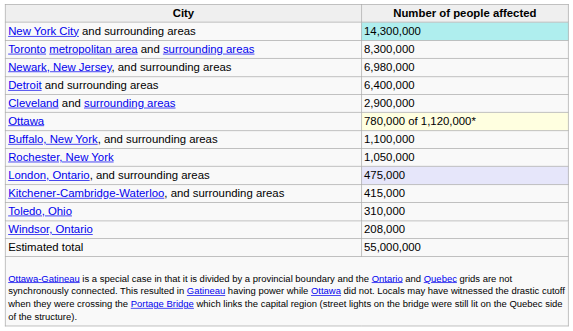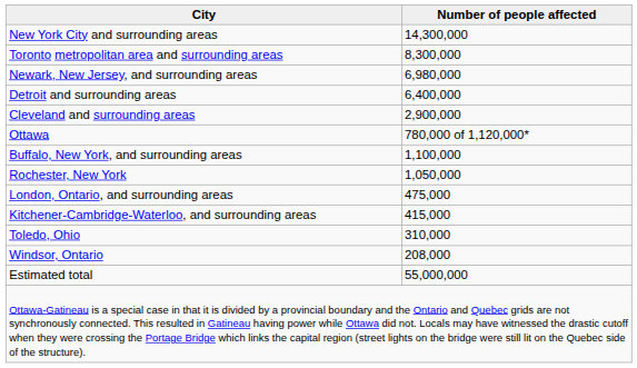New York City and surrounding areas | Number of people affected: paleturquoise background -> no background
Ottawa | Number of people affected: lightyellow background -> no background
London, Ontario, and surrounding areas | Number of people affected: lavender background -> no background
